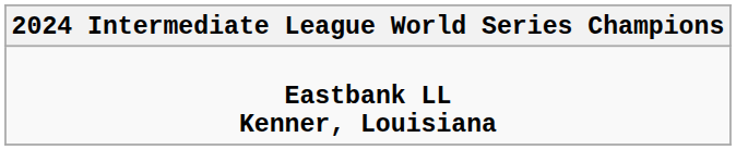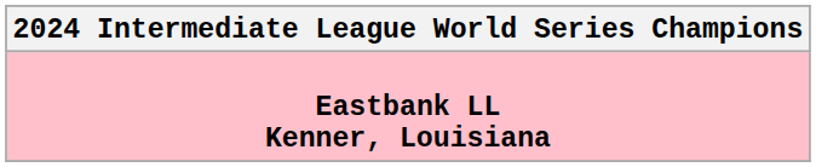row 2 | column 1: no background -> pink background
